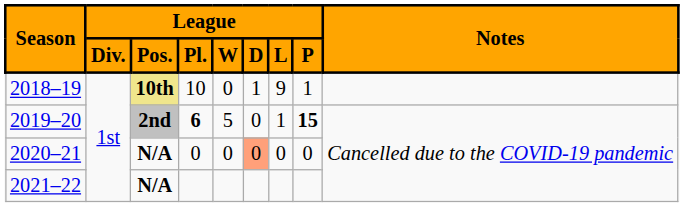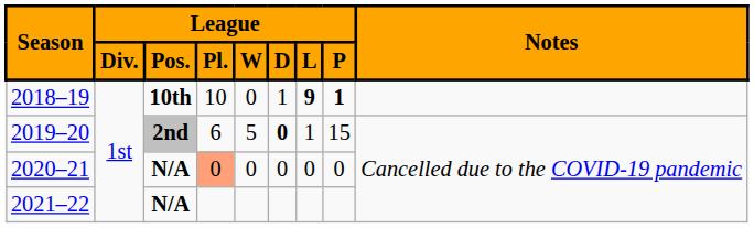2018–19 | League / Pos.: khaki background -> no background
2018–19 | League / L: normal -> bold
2018–19 | League / P: normal -> bold
2019–20 | League / Pl.: bold -> normal
2019–20 | League / D: normal -> bold
2019–20 | League / P: bold -> normal
2020–21 | League / Pl.: no background -> lightsalmon background
2020–21 | League / D: lightsalmon background -> no background
